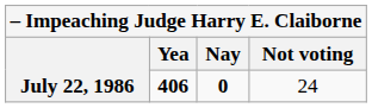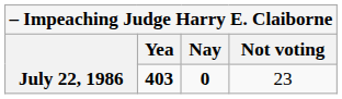row 3 | Yea: 406 -> 403
row 3 | Not voting: 24 -> 23
